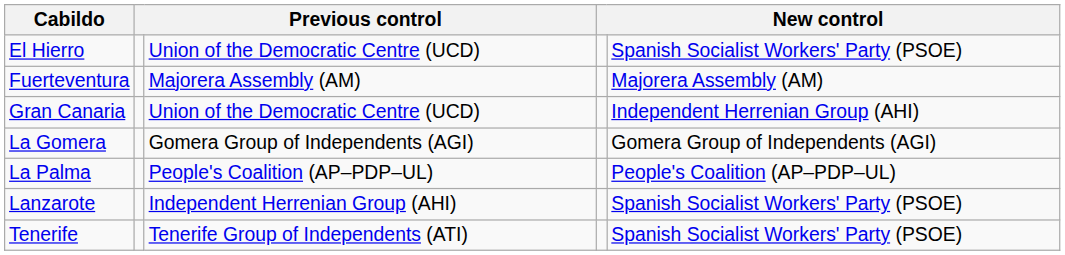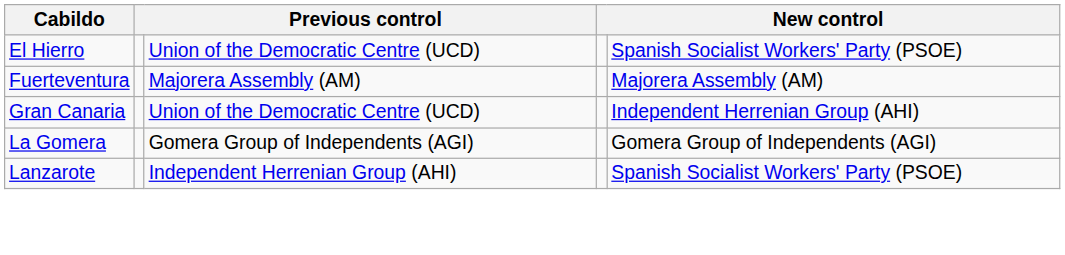- row: La Palma | People's Coalition (AP–PDP–UL) | People's Coalition (AP–PDP–UL)
- row: Tenerife | Tenerife Group of Independents (ATI) | Spanish Socialist Workers' Party (PSOE)
